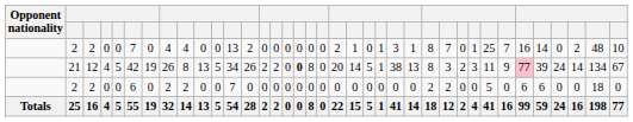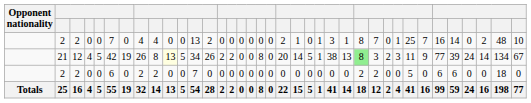21 | column 10: no background -> lightyellow background
21 | column 17: bold -> normal
21 | column 26: no background -> lightgreen background
21 | column 32: pink background -> no background
